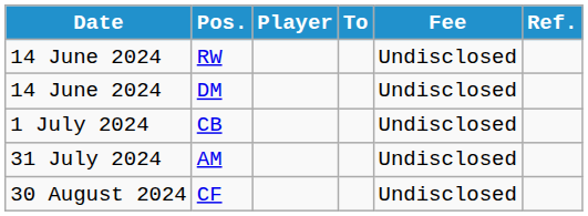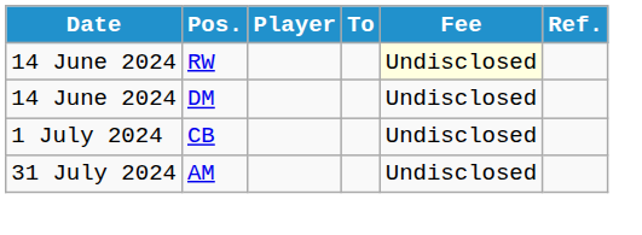RW | Fee: no background -> lightyellow background
- row: 30 August 2024 | CF | Undisclosed
